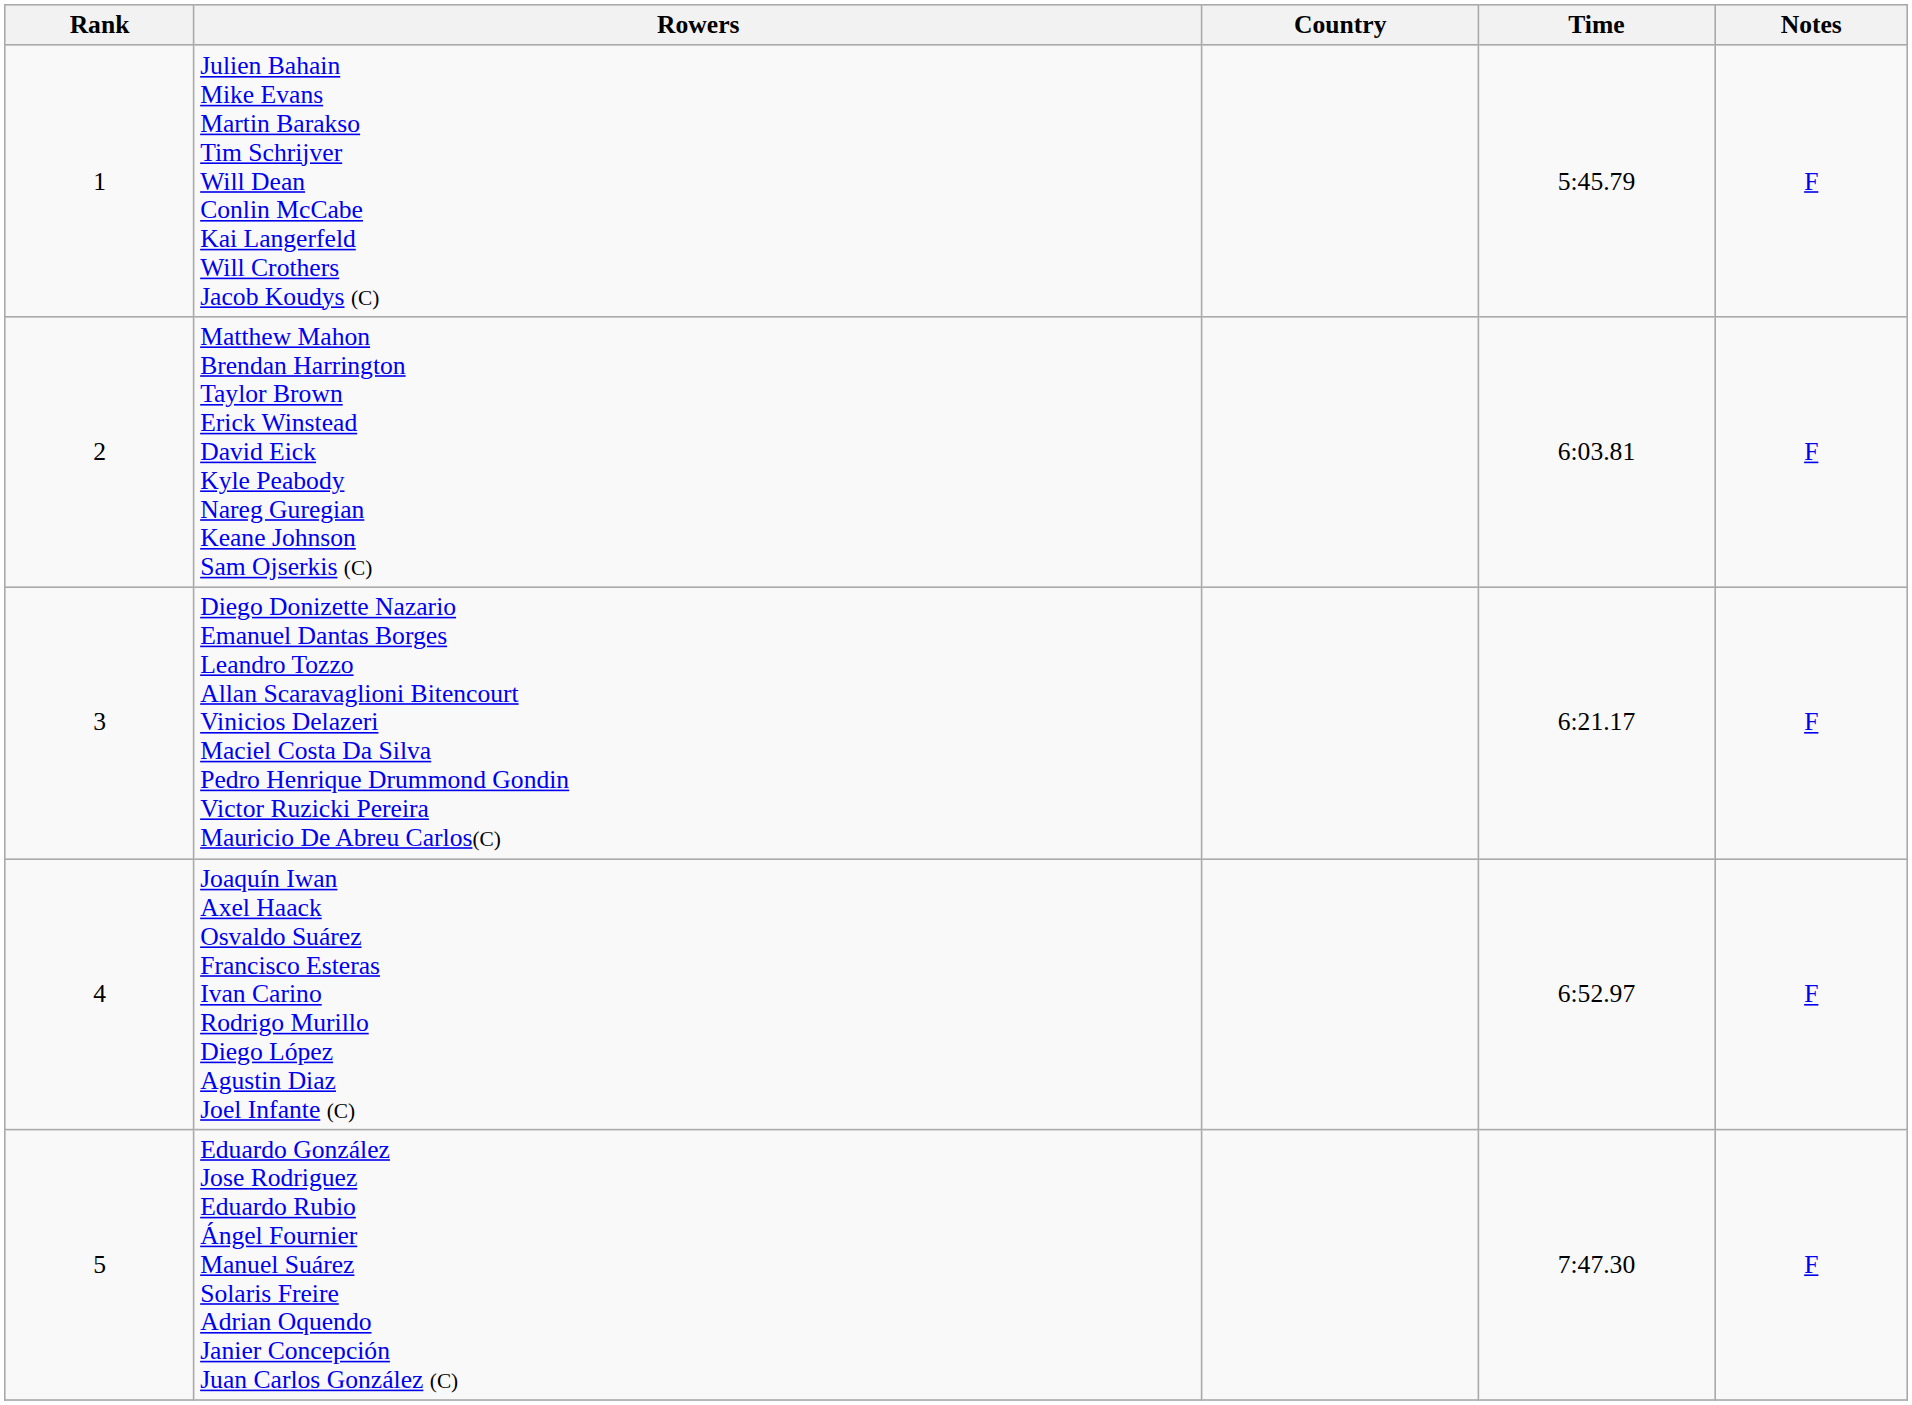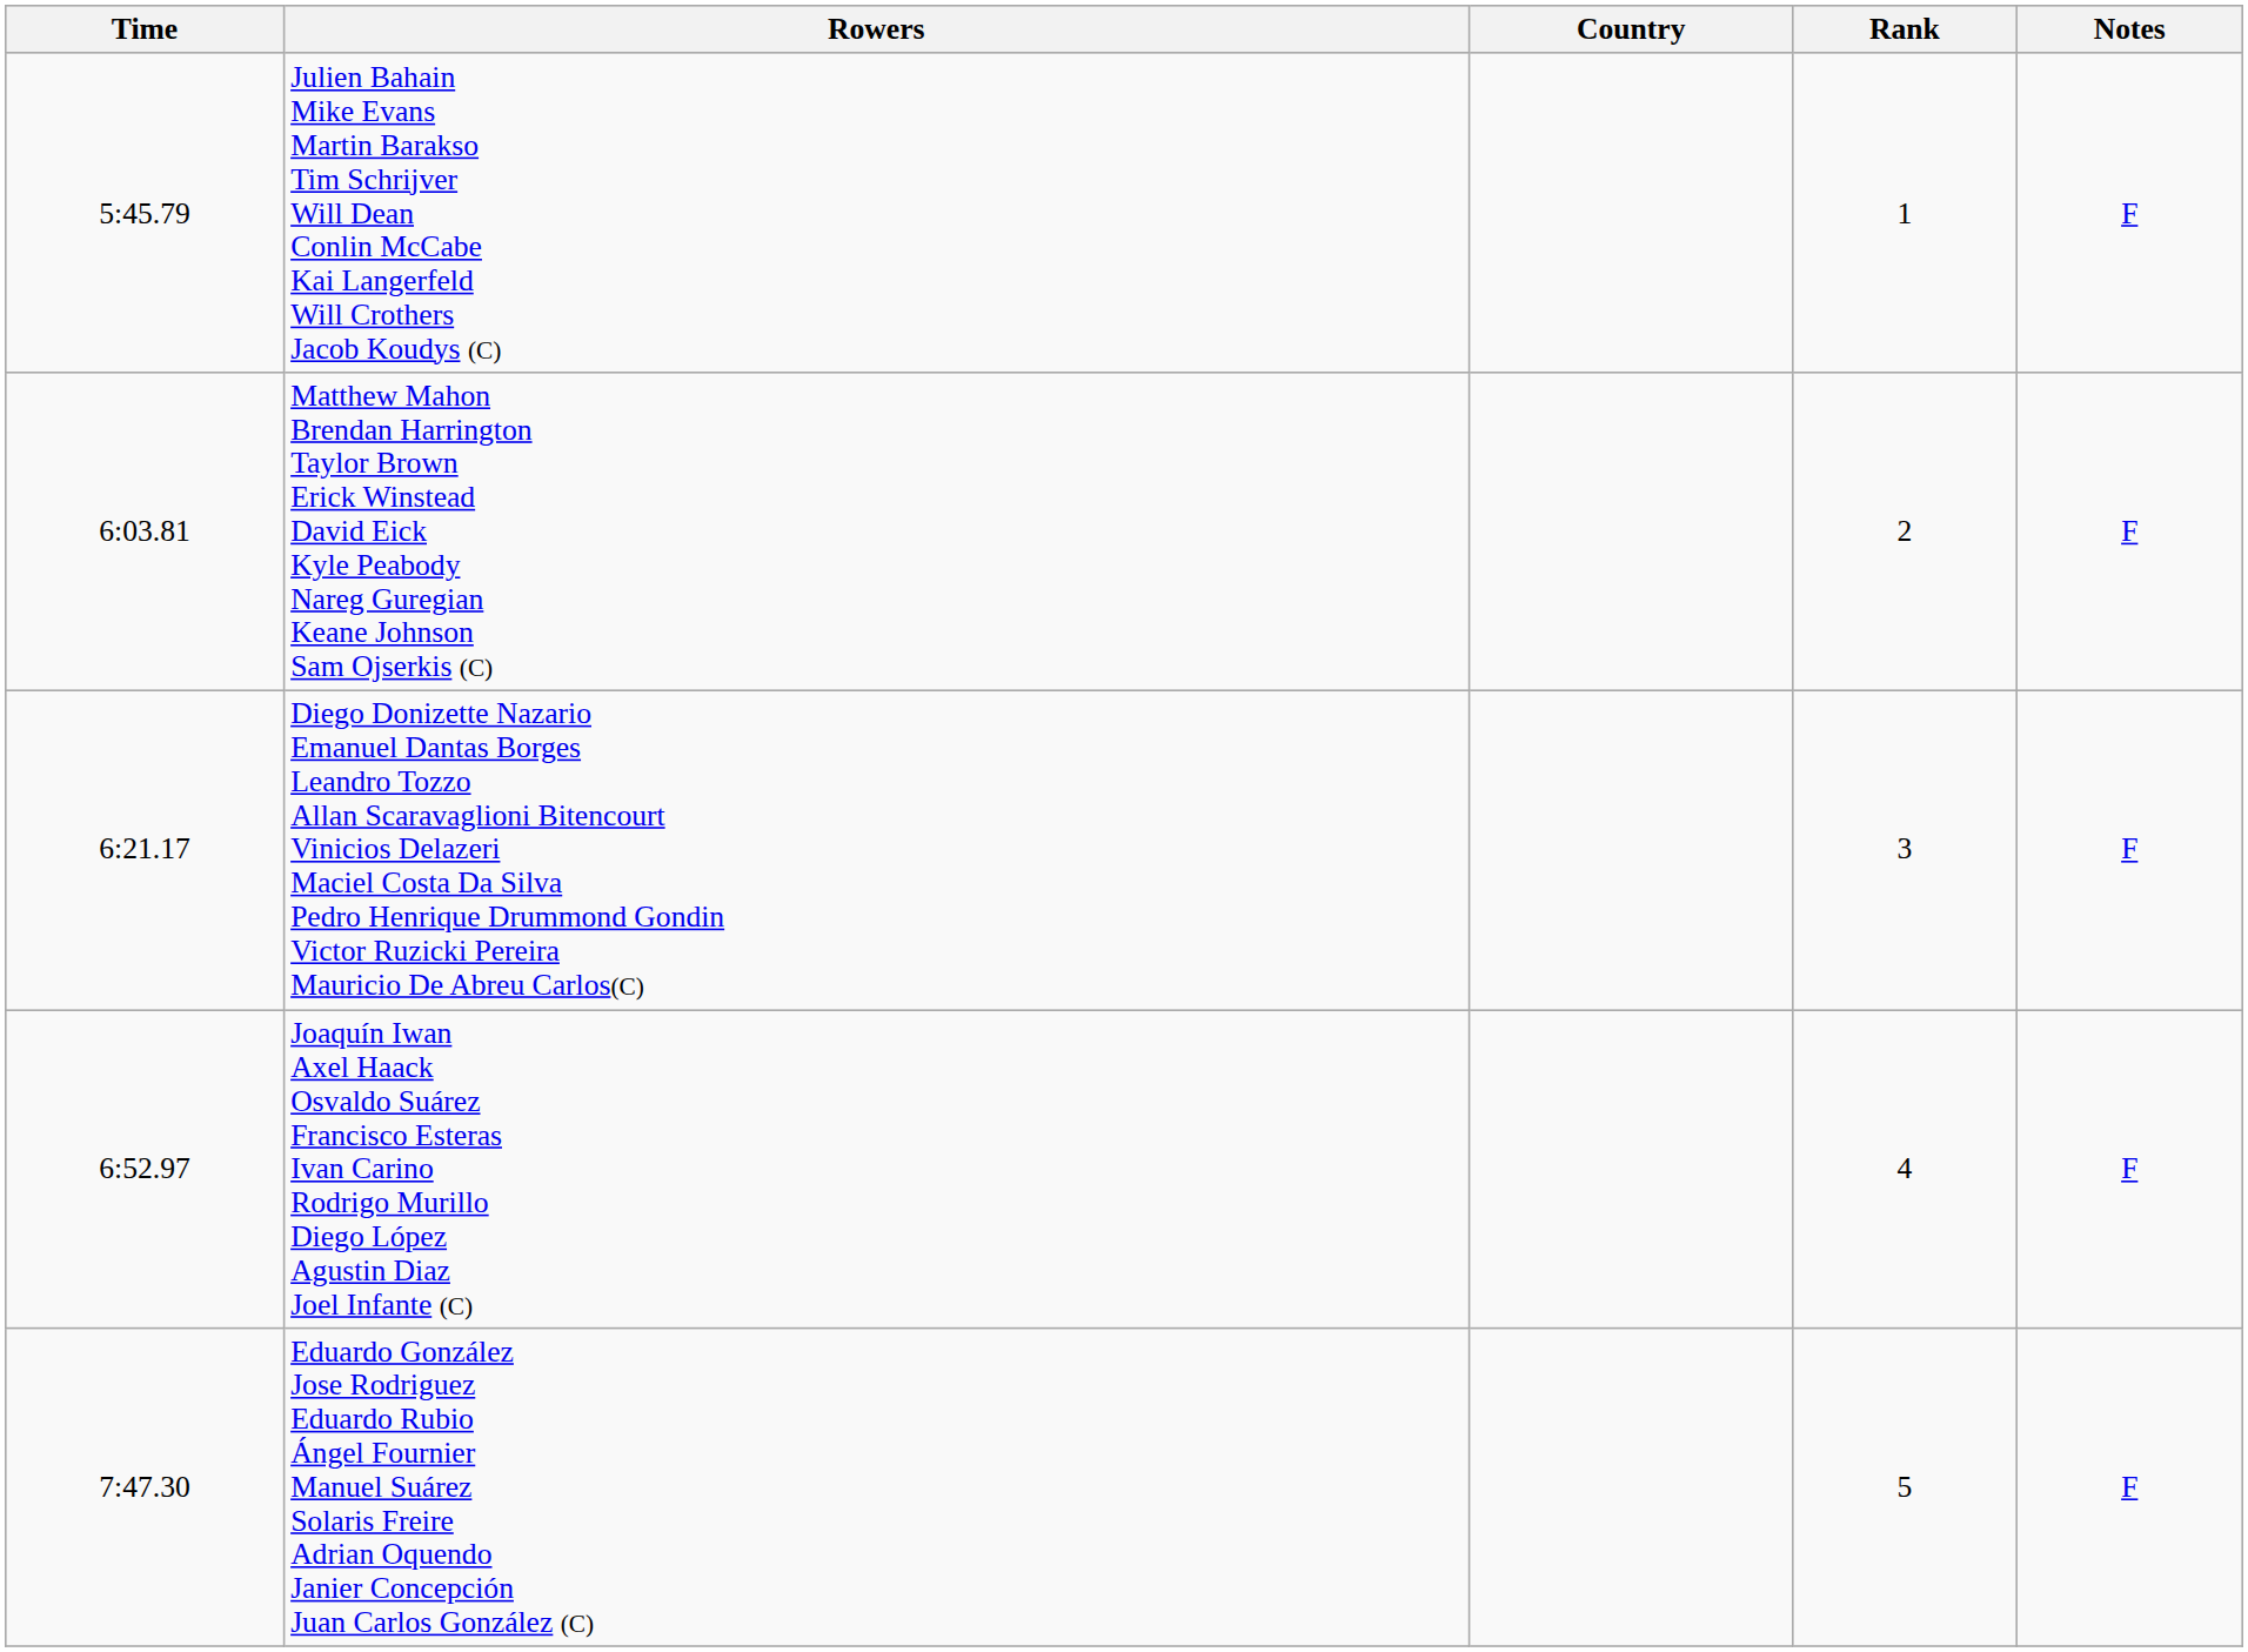columns swapped: Rank <-> Time
